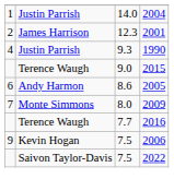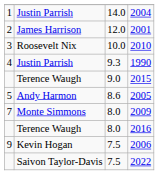2001 | column 3: 12.3 -> 12.0
+ row: 3 | Roosevelt Nix | 10.0 | 2010
2005 | column 1: 6 -> 5
2016 | column 3: 7.7 -> 8.0
